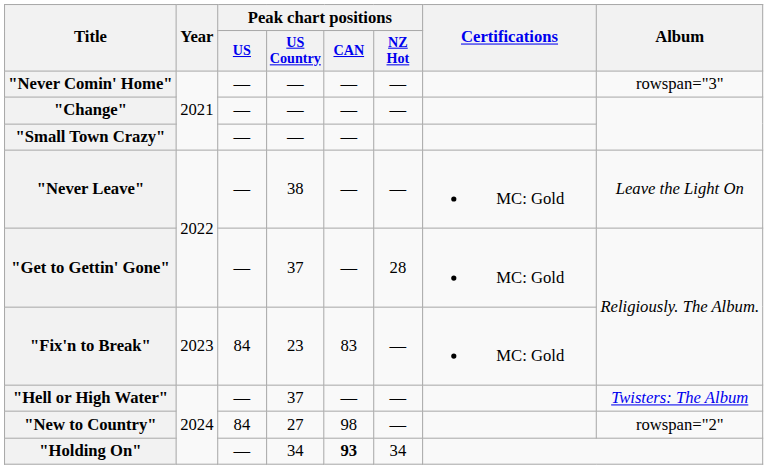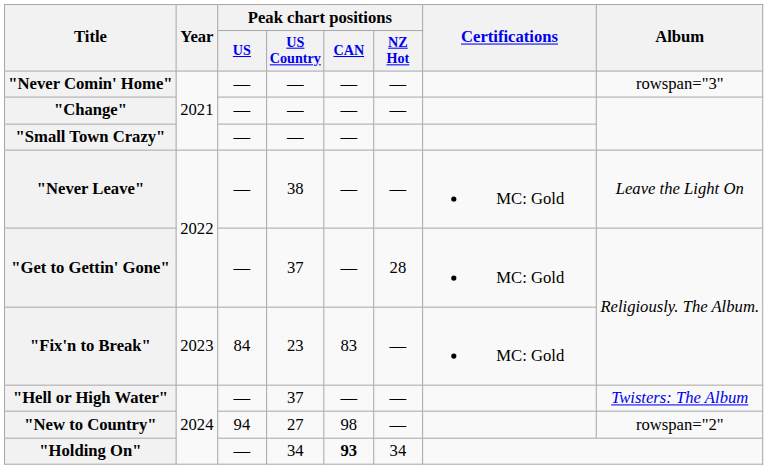"New to Country" | Peak chart positions / US: 84 -> 94
